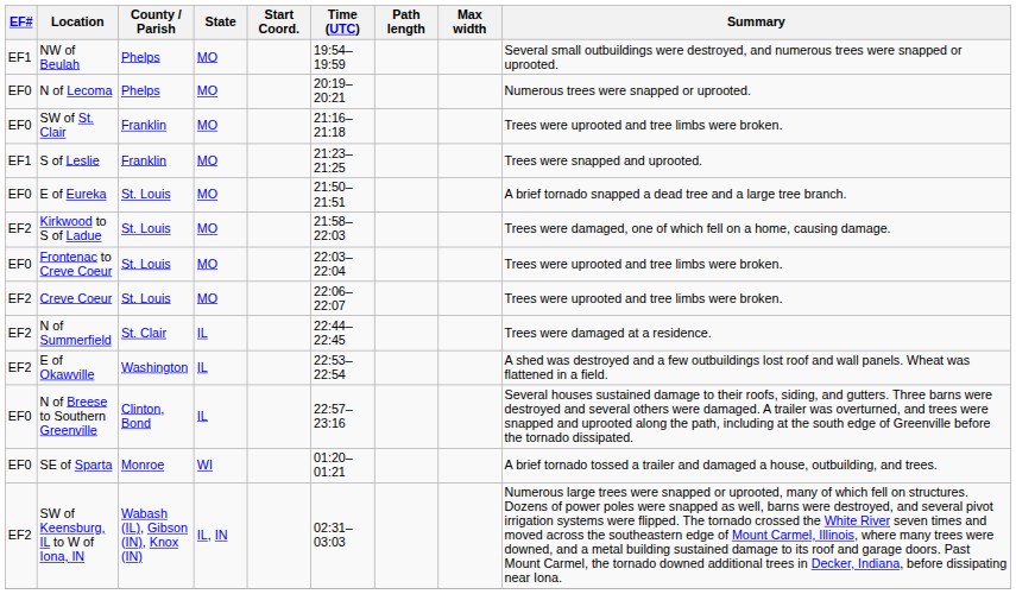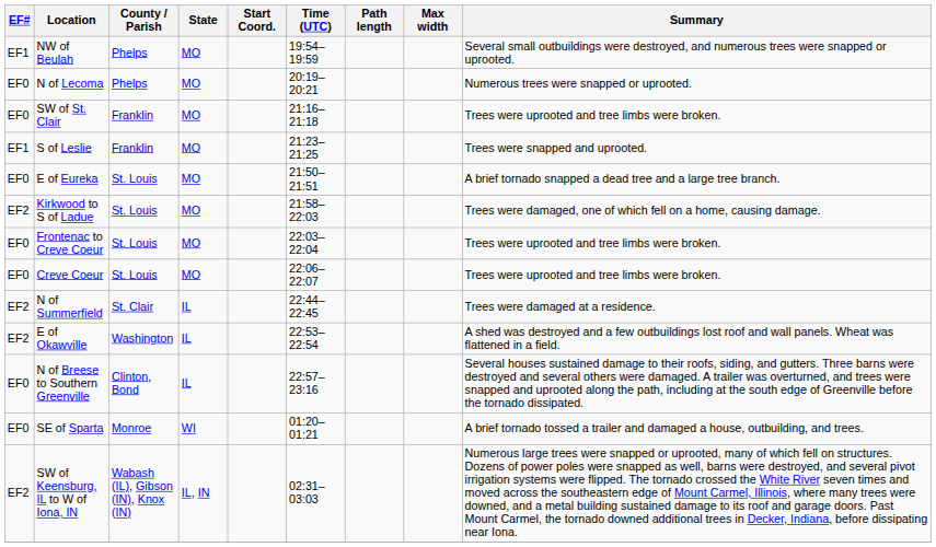Creve Coeur | EF#: EF2 -> EF0
